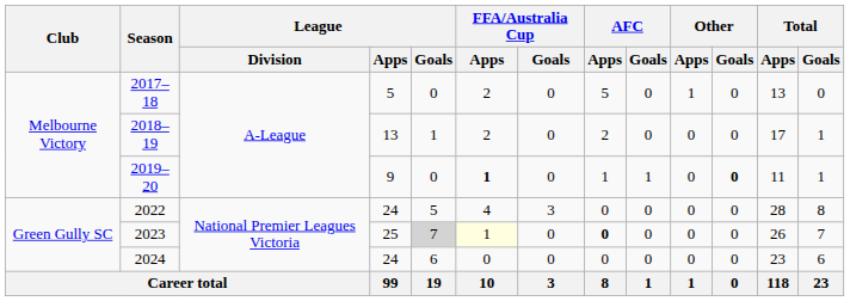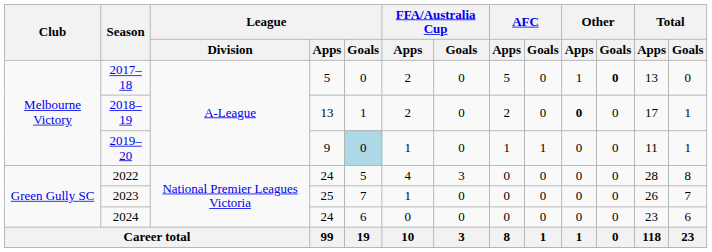2017–18 | Other / Goals: normal -> bold
2018–19 | Other / Apps: normal -> bold
2019–20 | League / Goals: no background -> lightblue background
2019–20 | FFA/Australia Cup / Apps: bold -> normal
2019–20 | Other / Goals: bold -> normal
2023 | League / Goals: lightgrey background -> no background
2023 | FFA/Australia Cup / Apps: lightyellow background -> no background
2023 | AFC / Apps: bold -> normal
